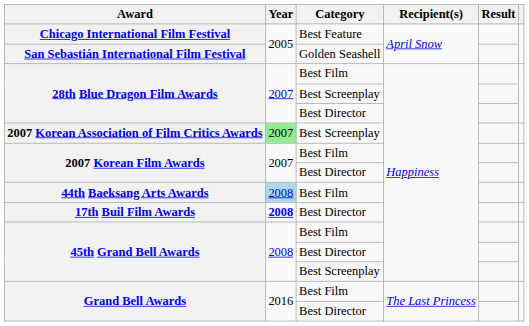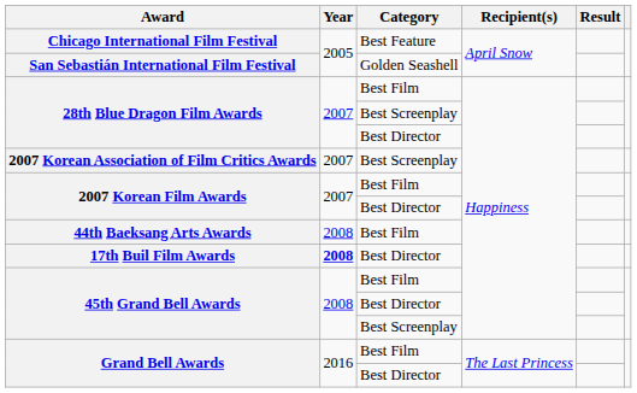2007 Korean Association of Film Critics Awards | Year: lightgreen background -> no background
44th Baeksang Arts Awards | Year: lightblue background -> no background
